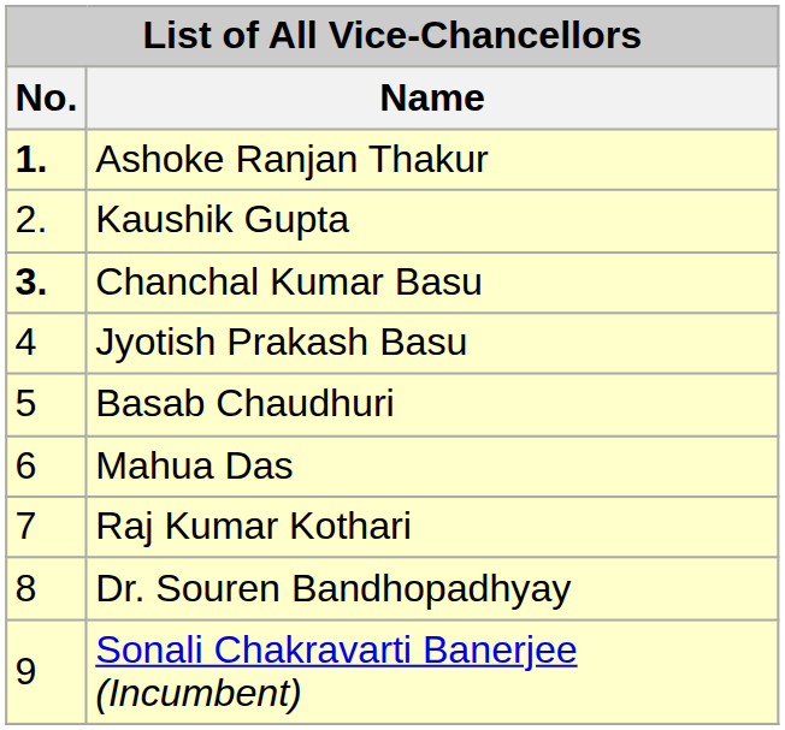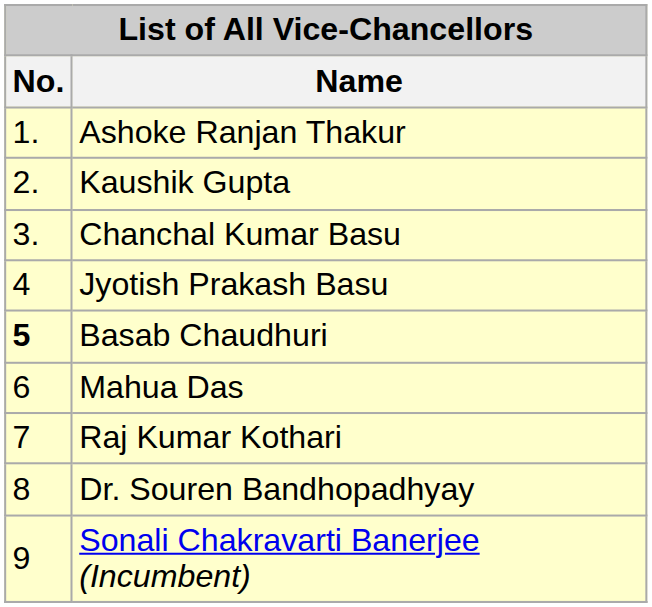Ashoke Ranjan Thakur | No.: bold -> normal
Chanchal Kumar Basu | No.: bold -> normal
Basab Chaudhuri | No.: normal -> bold
